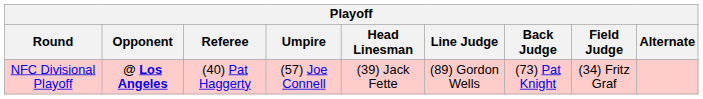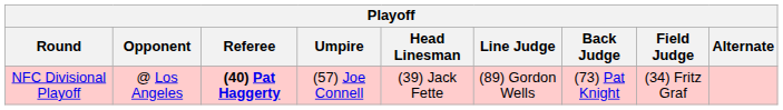NFC Divisional Playoff | Opponent: bold -> normal
NFC Divisional Playoff | Referee: normal -> bold
